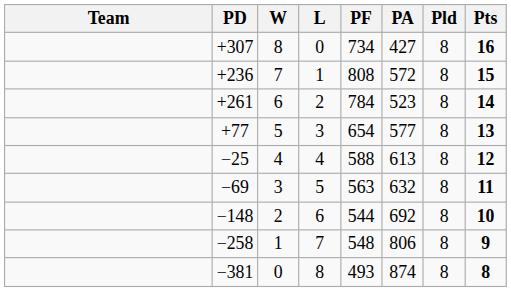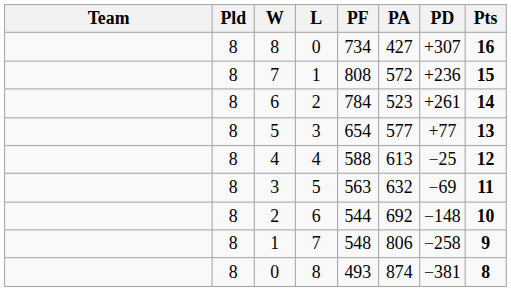columns swapped: Pld <-> PD
